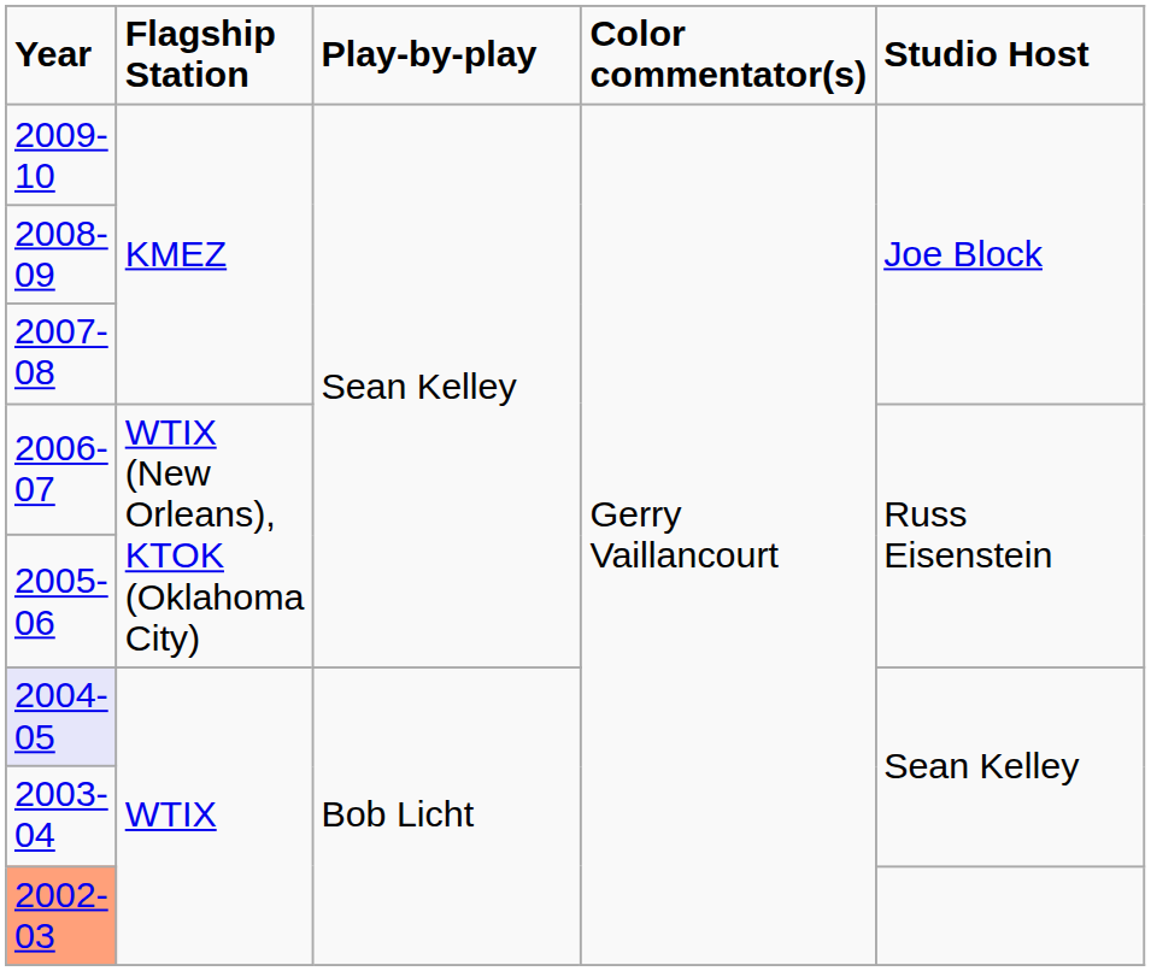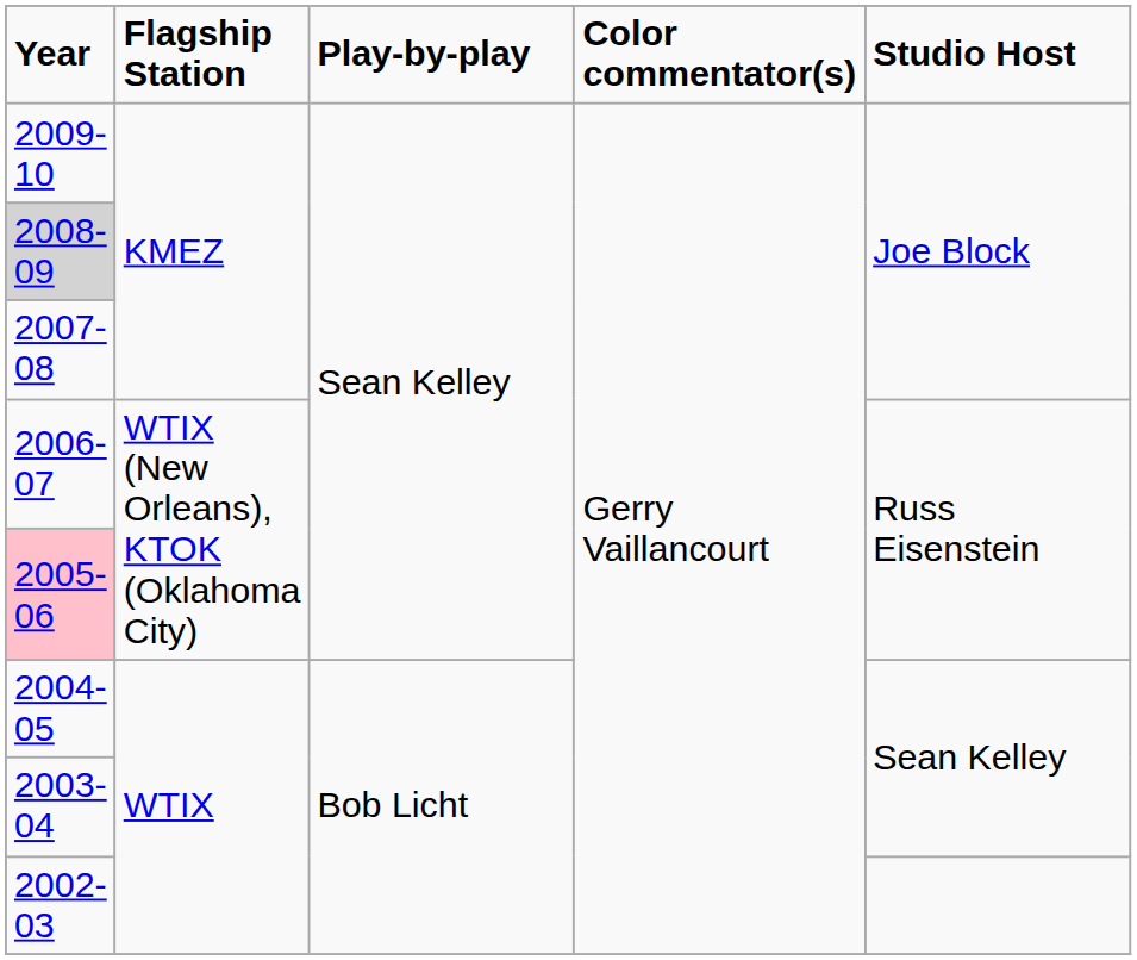2008-09 | Year: no background -> lightgrey background
2005-06 | Year: no background -> pink background
2004-05 | Year: lavender background -> no background
2002-03 | Year: lightsalmon background -> no background
